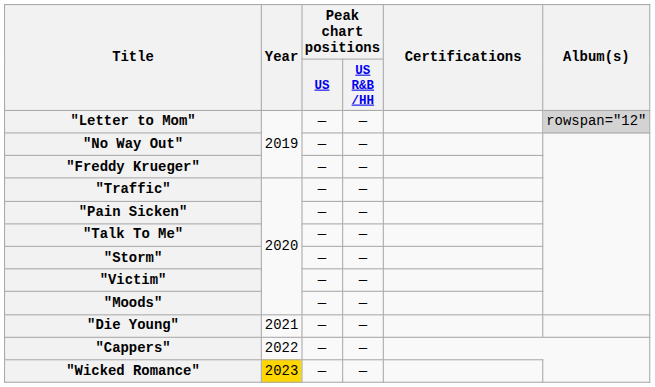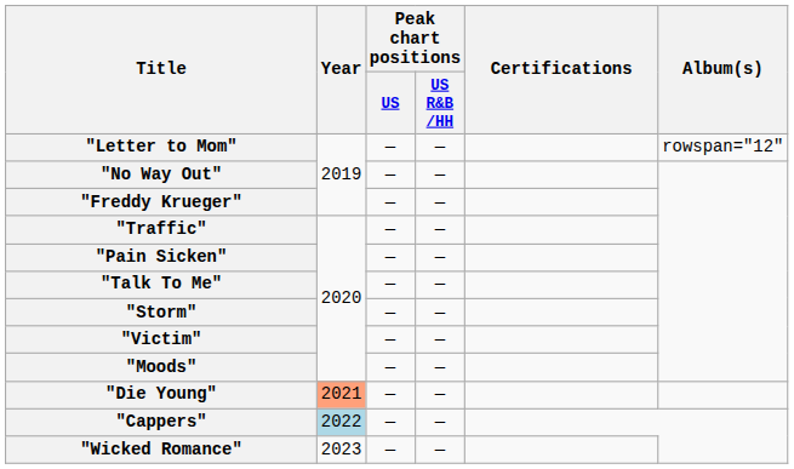"Letter to Mom" | Album(s): lightgrey background -> no background
"Die Young" | Year: no background -> lightsalmon background
"Cappers" | Year: no background -> lightblue background
"Wicked Romance" | Year: gold background -> no background
